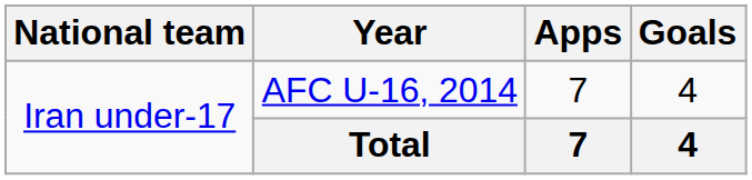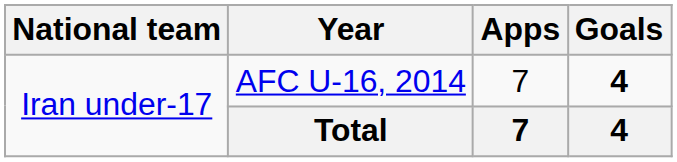Iran under-17 / AFC U-16, 2014 | Goals: normal -> bold
